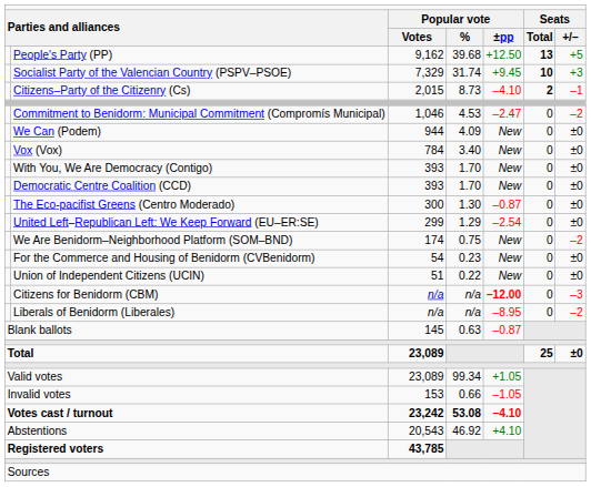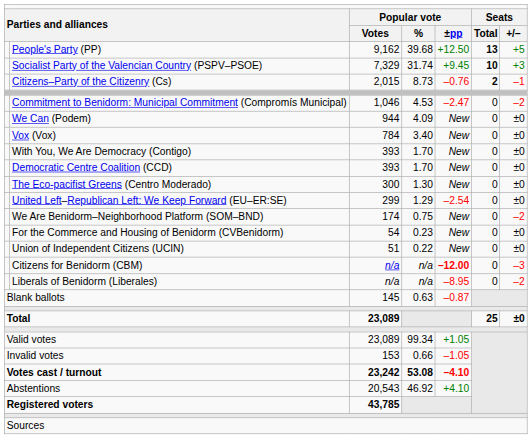Citizens–Party of the Citizenry (Cs) | column 5: –4.10 -> –0.76
The Eco-pacifist Greens (Centro Moderado) | column 5: –0.87 -> New
